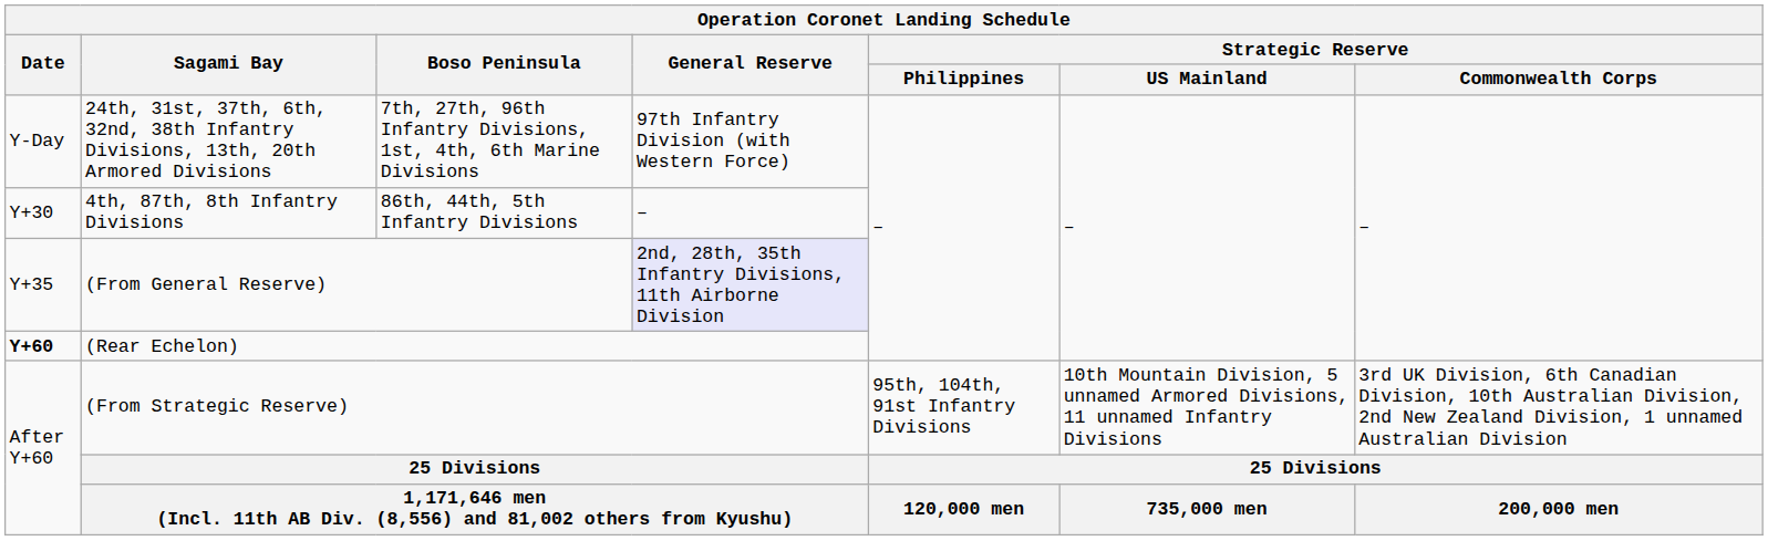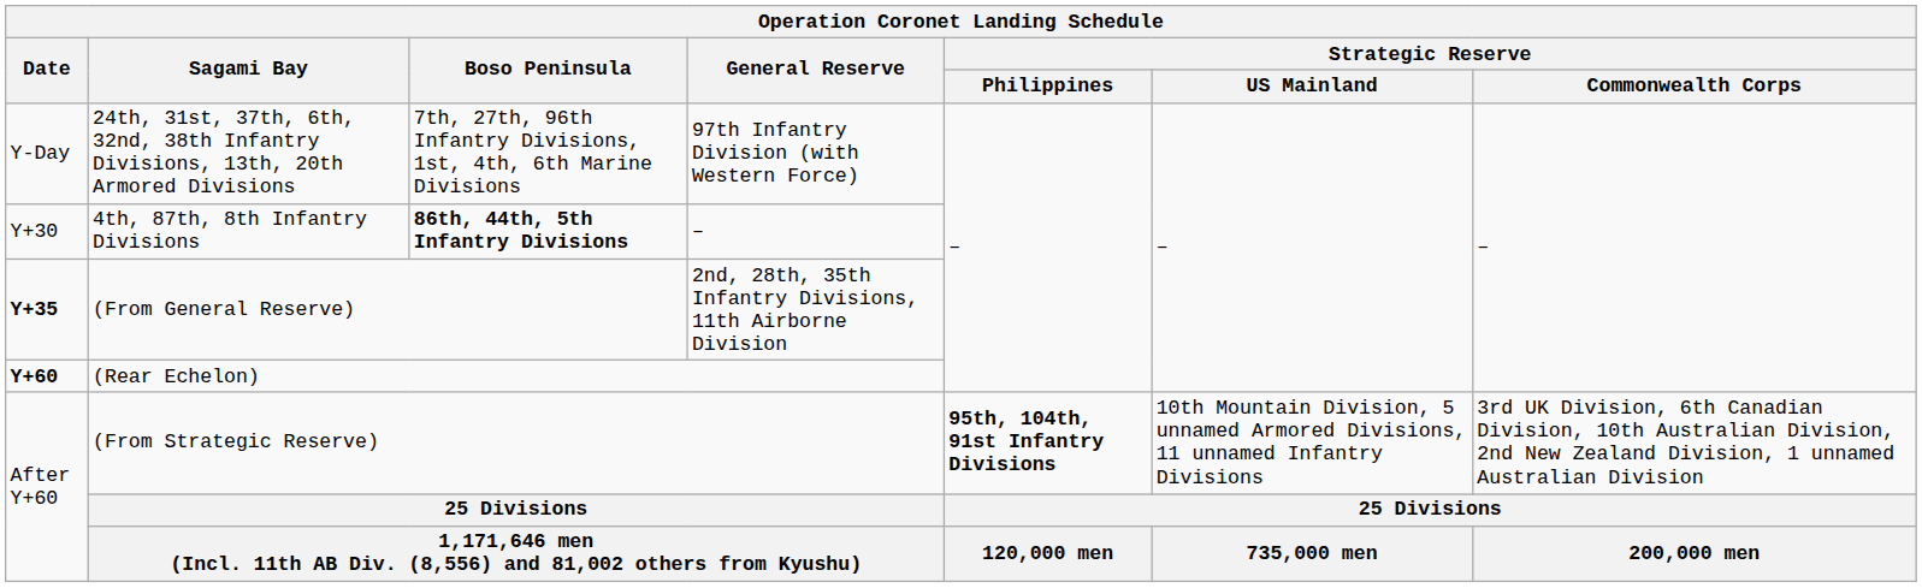4th, 87th, 8th Infantry Divisions | Boso Peninsula: normal -> bold
(From General Reserve) | Date: normal -> bold
(From General Reserve) | General Reserve: lavender background -> no background
(From Strategic Reserve) | Strategic Reserve / Philippines: normal -> bold
